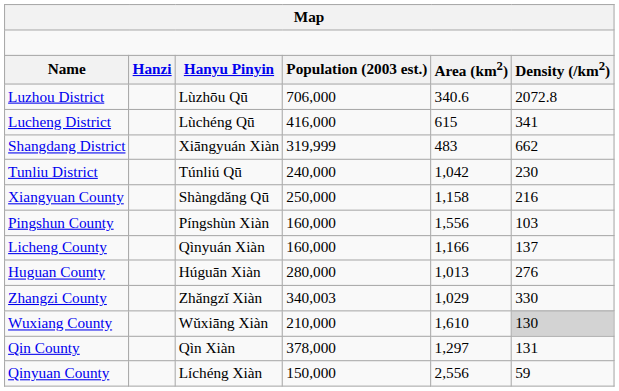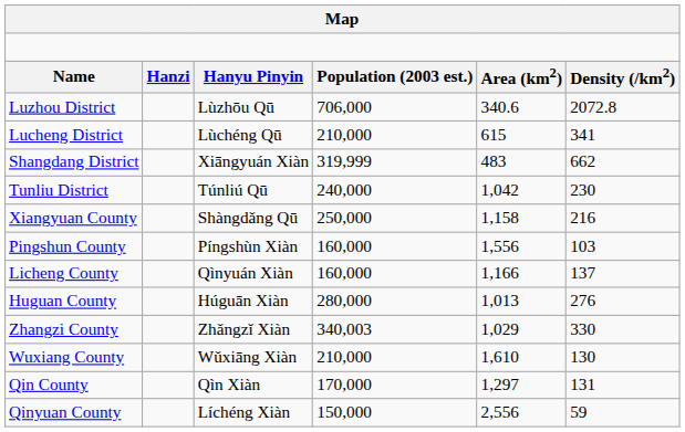Lucheng District | column 4: 416,000 -> 210,000
Wuxiang County | column 6: lightgrey background -> no background
Qin County | column 4: 378,000 -> 170,000
